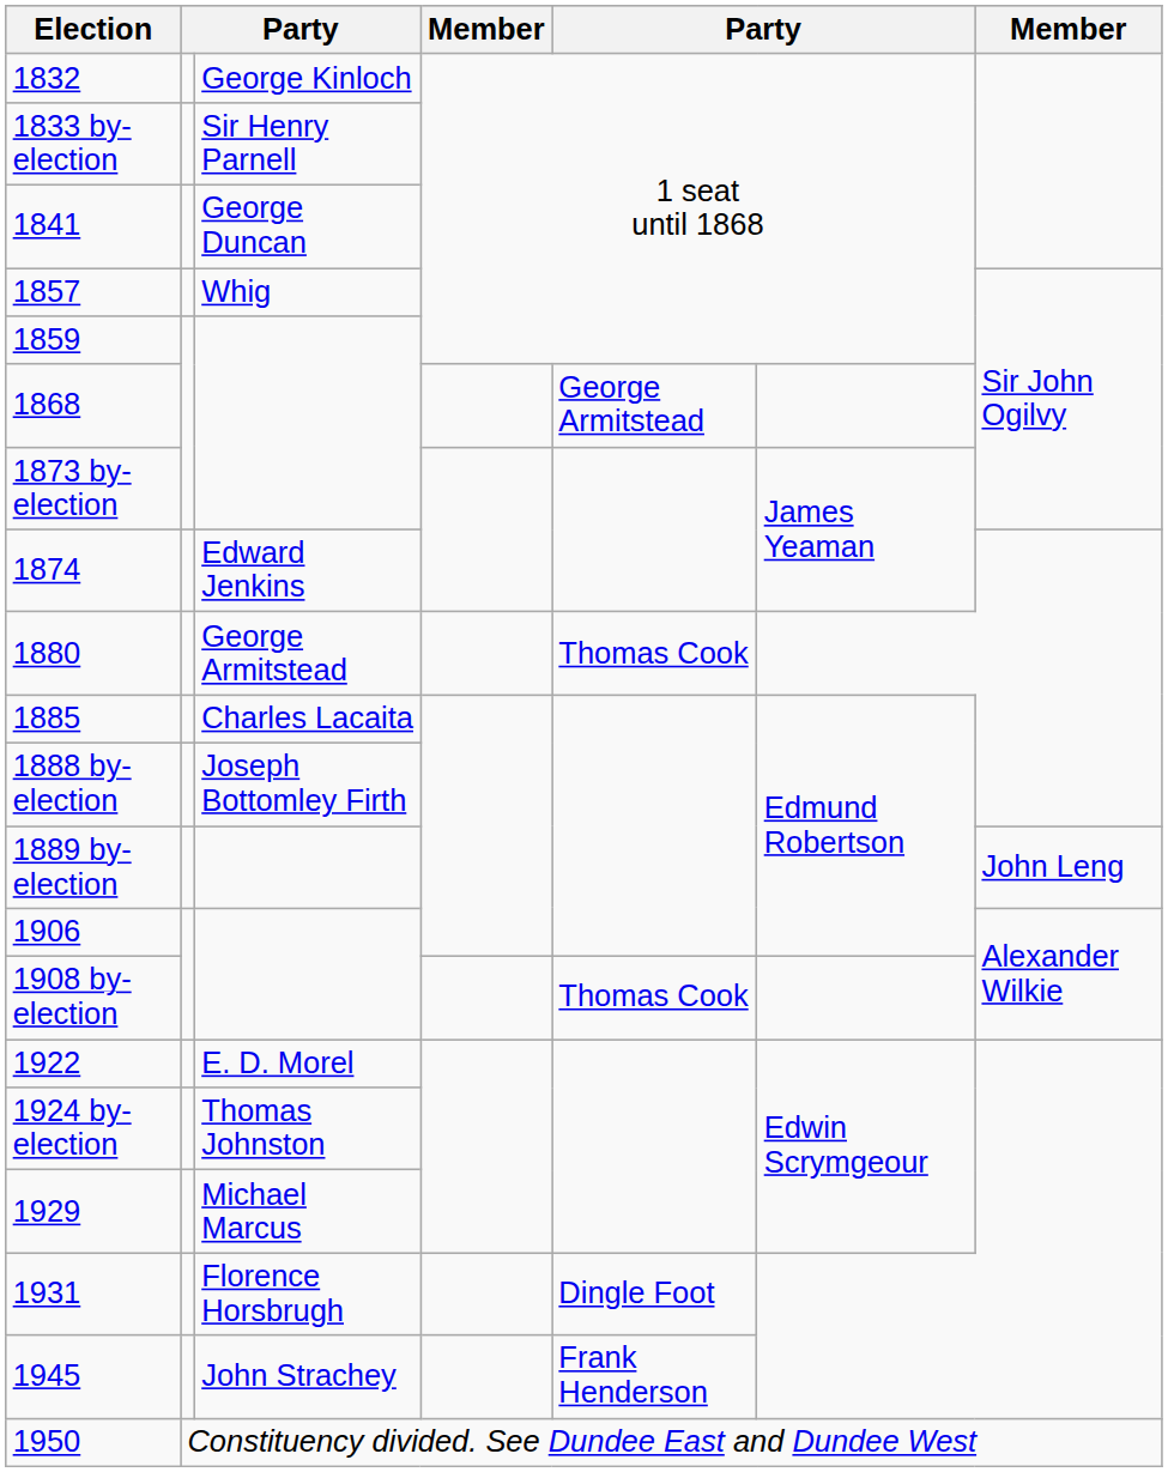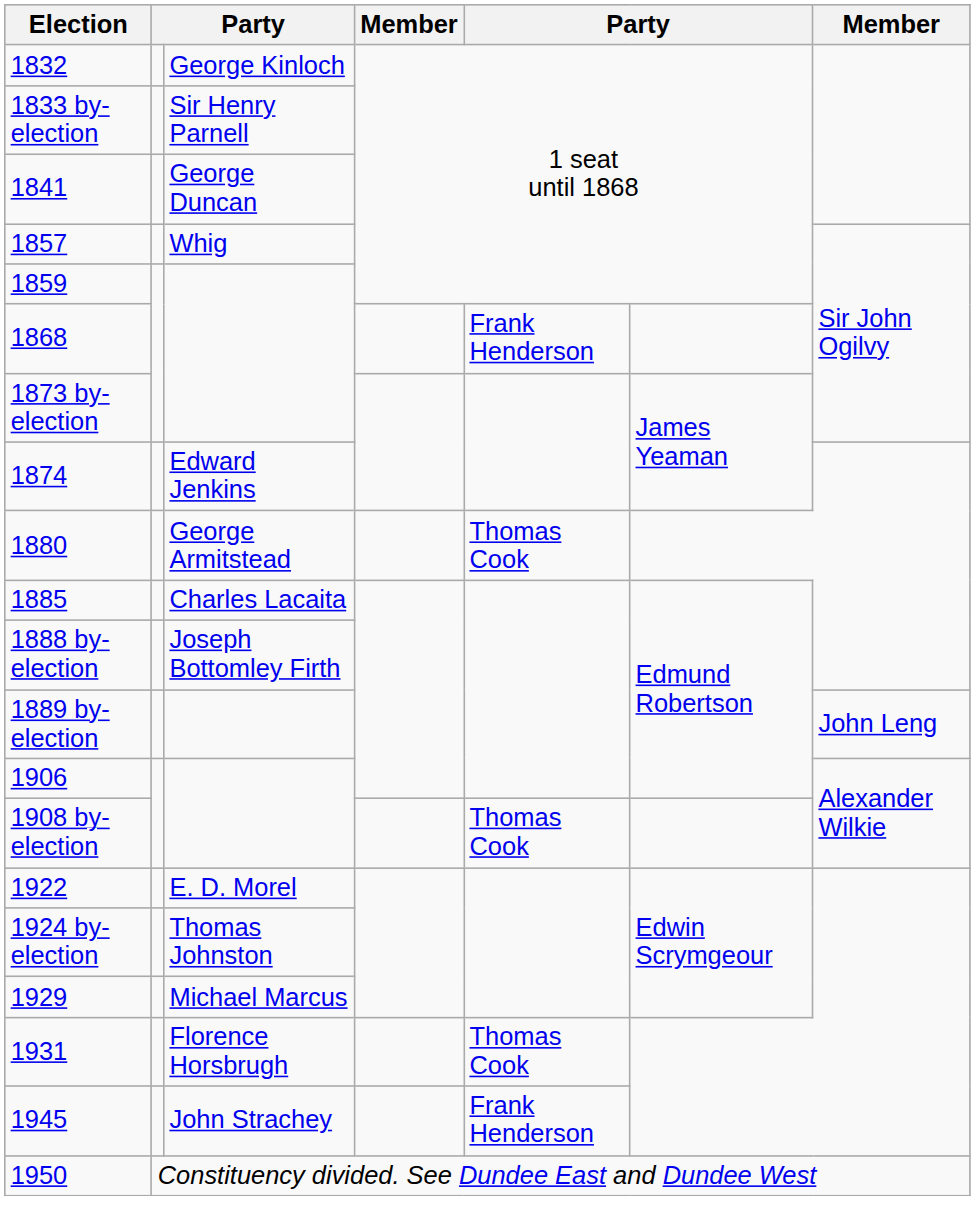1868 | column 5: George Armitstead -> Frank Henderson
1931 | column 5: Dingle Foot -> Thomas Cook
